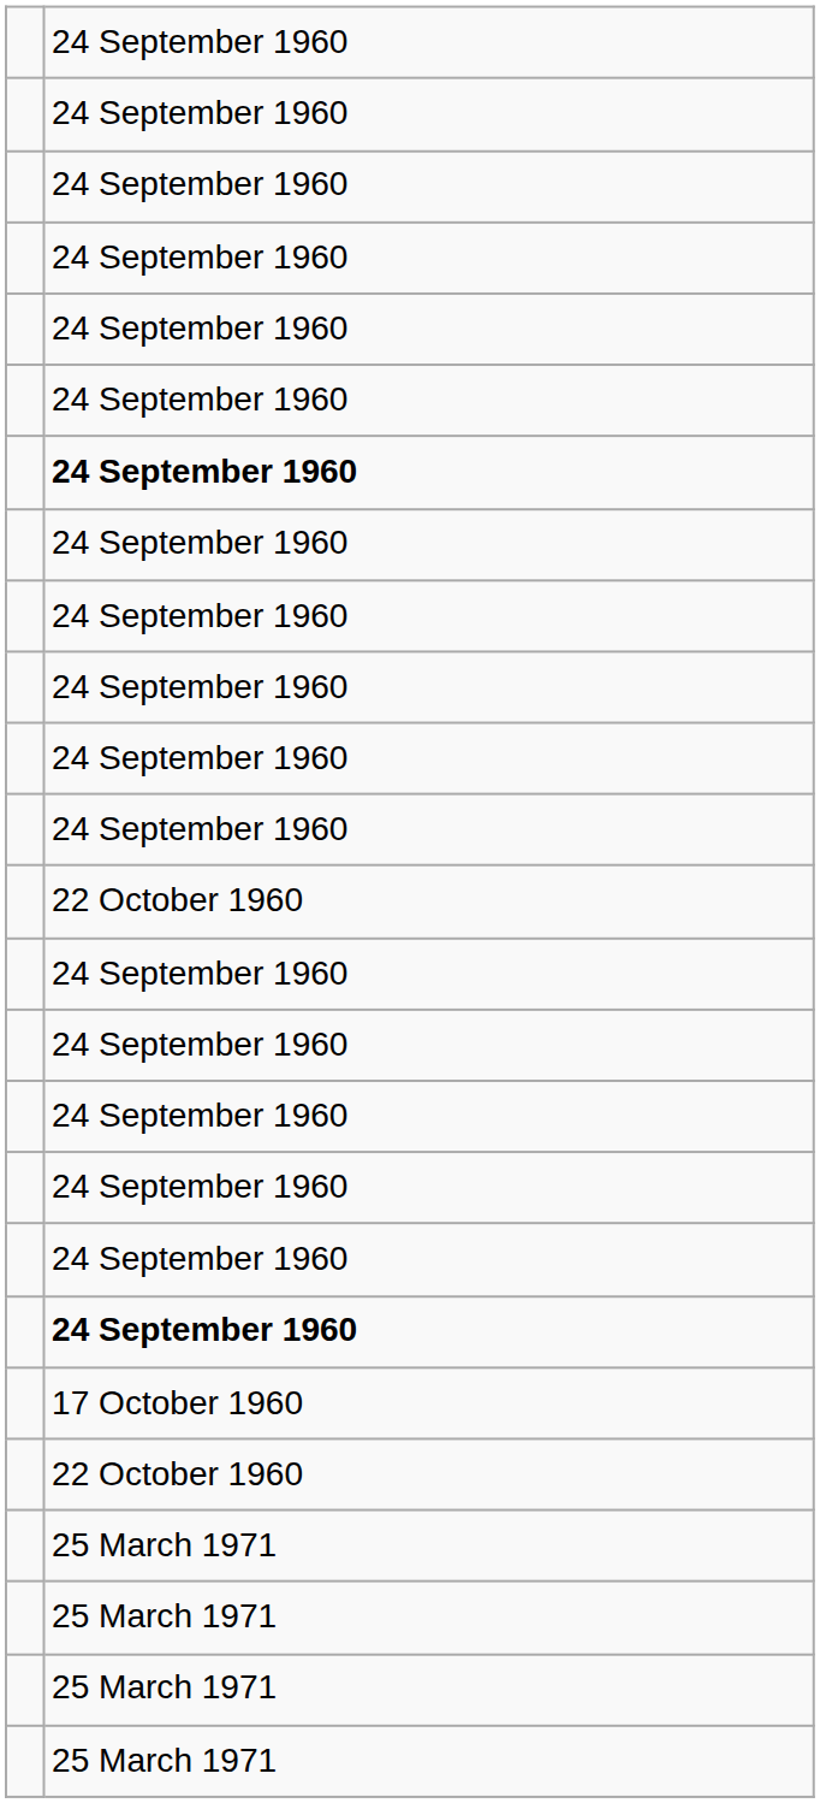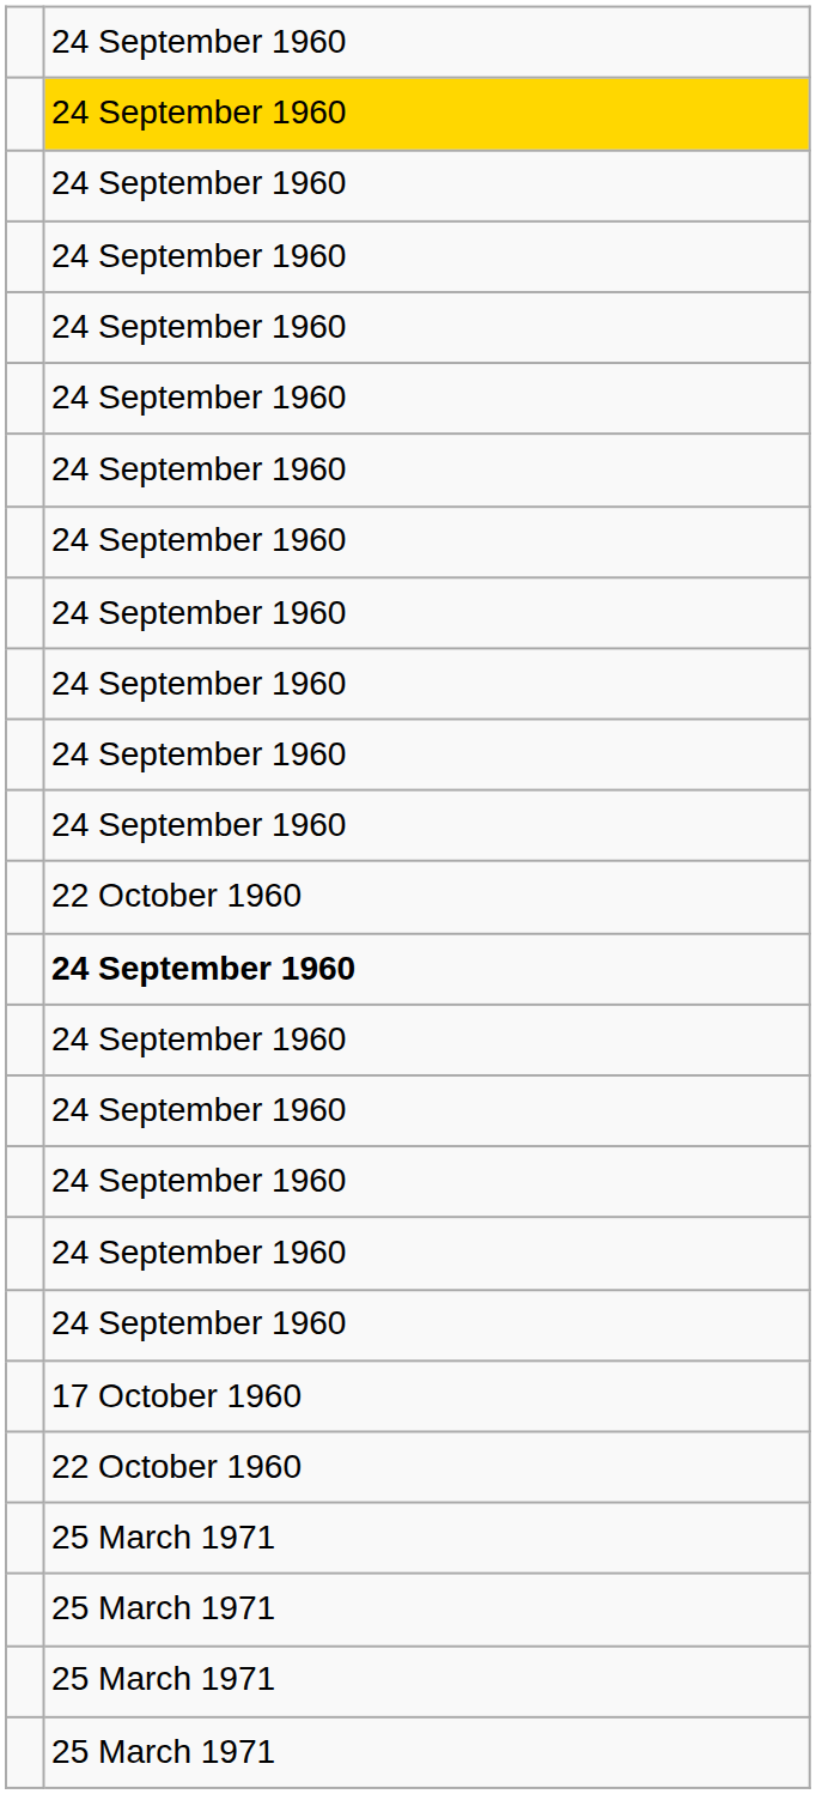row 2 | column 2: no background -> gold background
row 7 | column 2: bold -> normal
row 14 | column 2: normal -> bold
row 19 | column 2: bold -> normal
